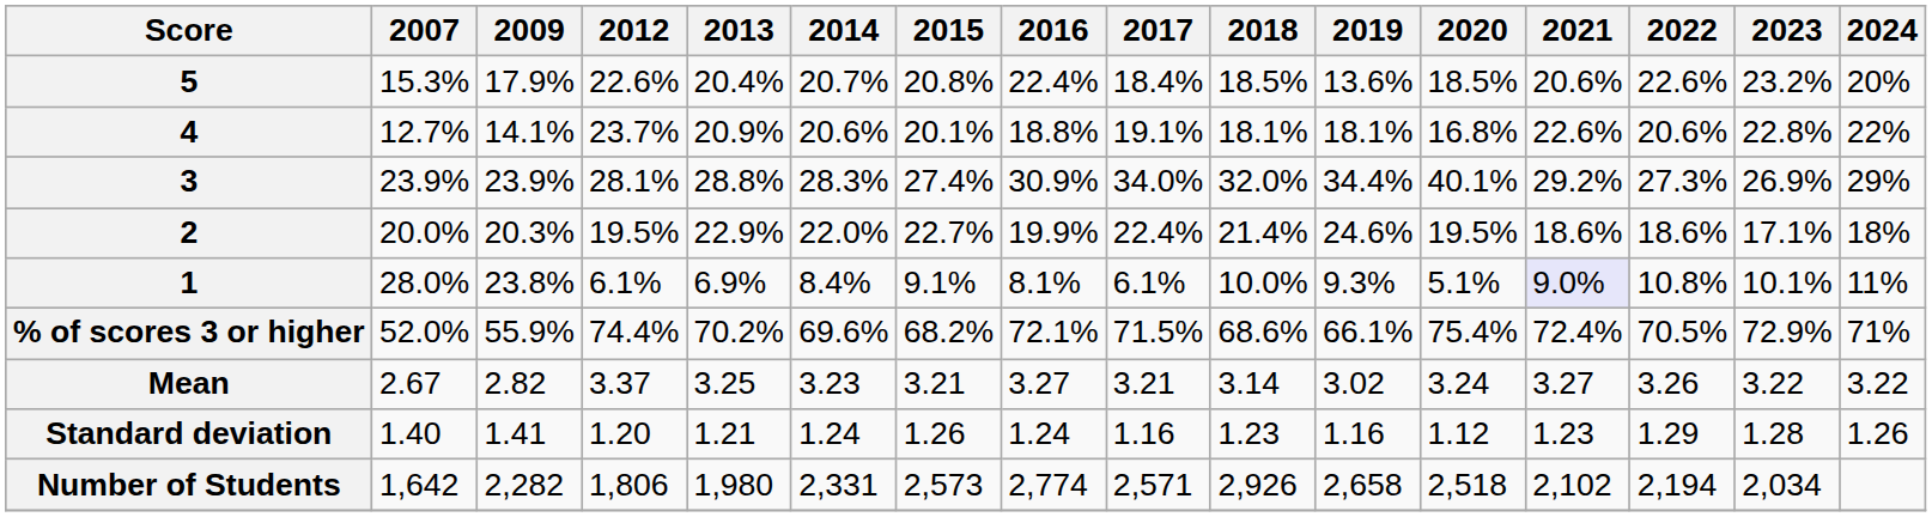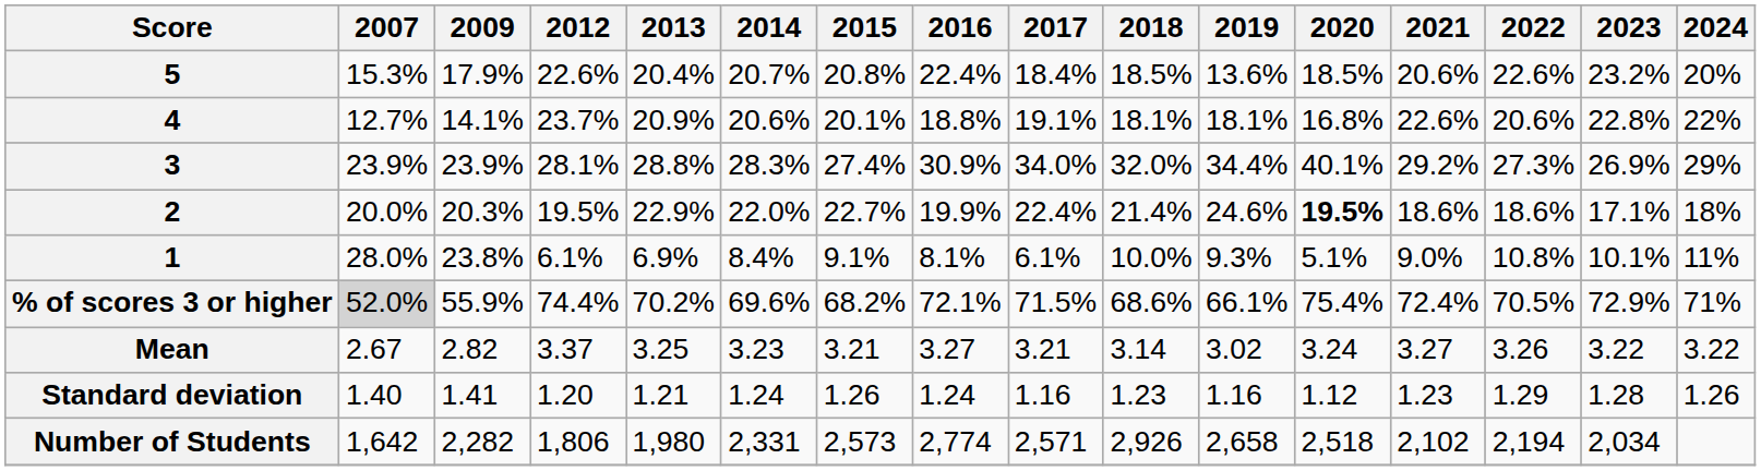2 | 2020: normal -> bold
1 | 2021: lavender background -> no background
% of scores 3 or higher | 2007: no background -> lightgrey background
